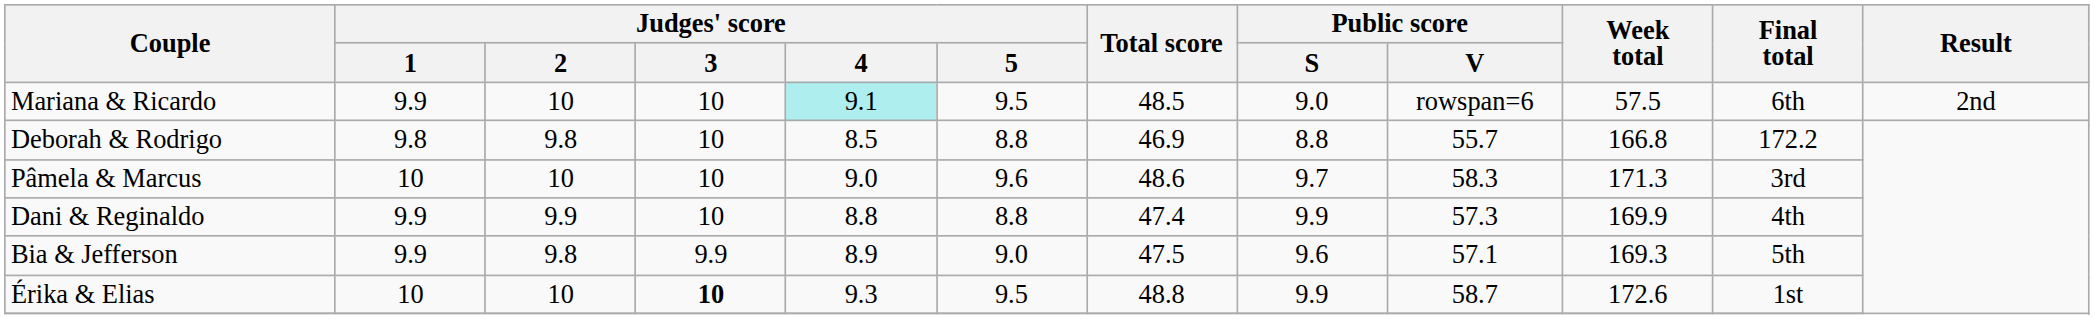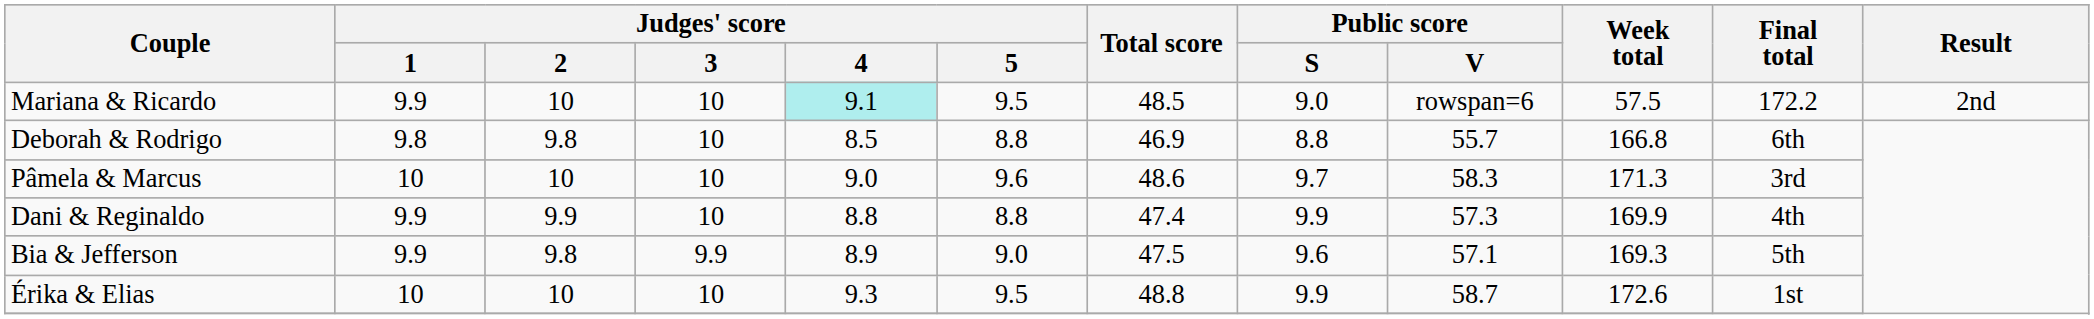Mariana & Ricardo | Final total: 6th -> 172.2
Deborah & Rodrigo | Final total: 172.2 -> 6th
Érika & Elias | Judges' score / 3: bold -> normal
